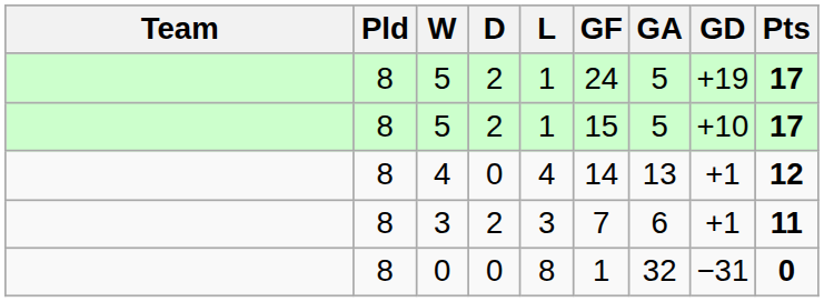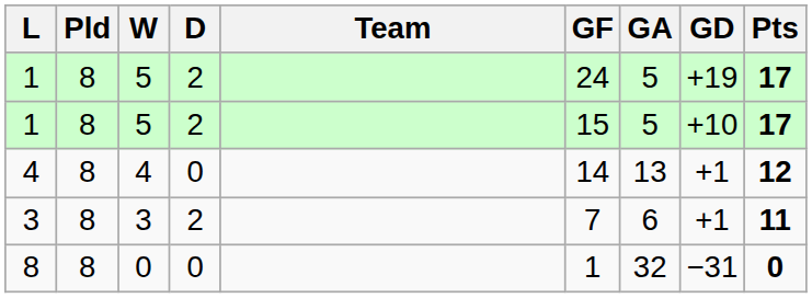columns swapped: Team <-> L
